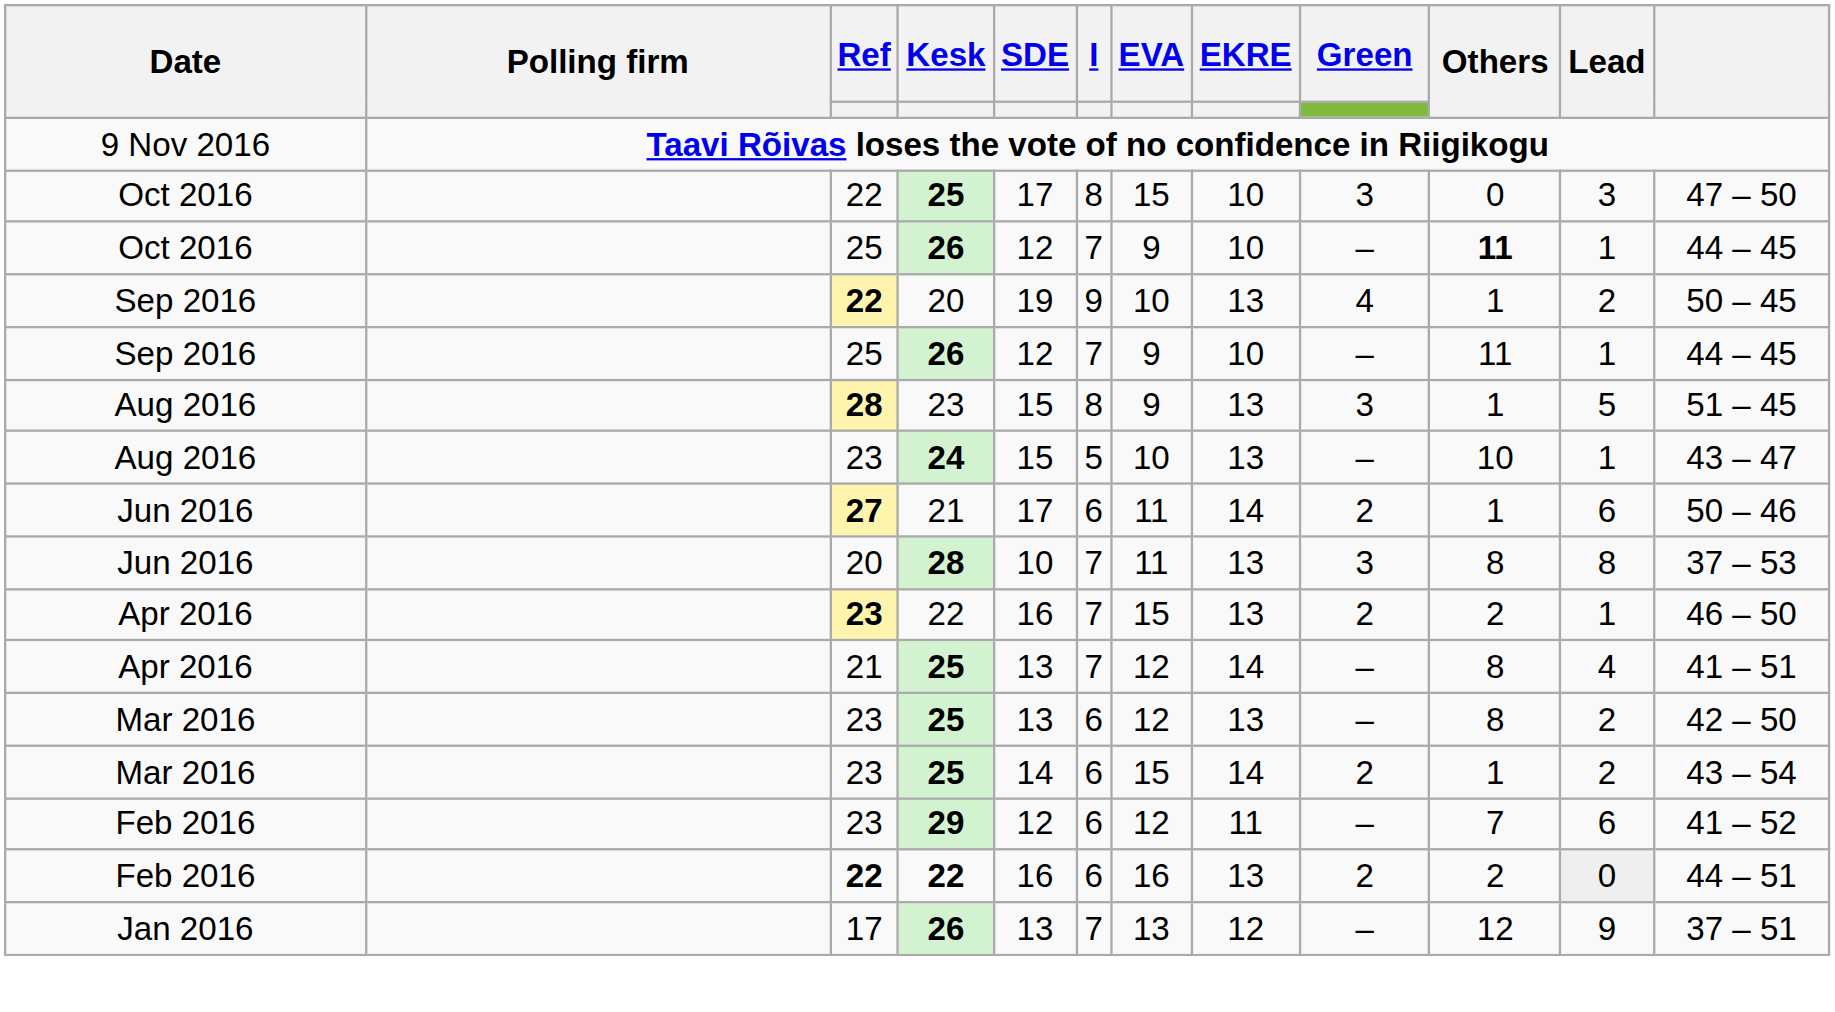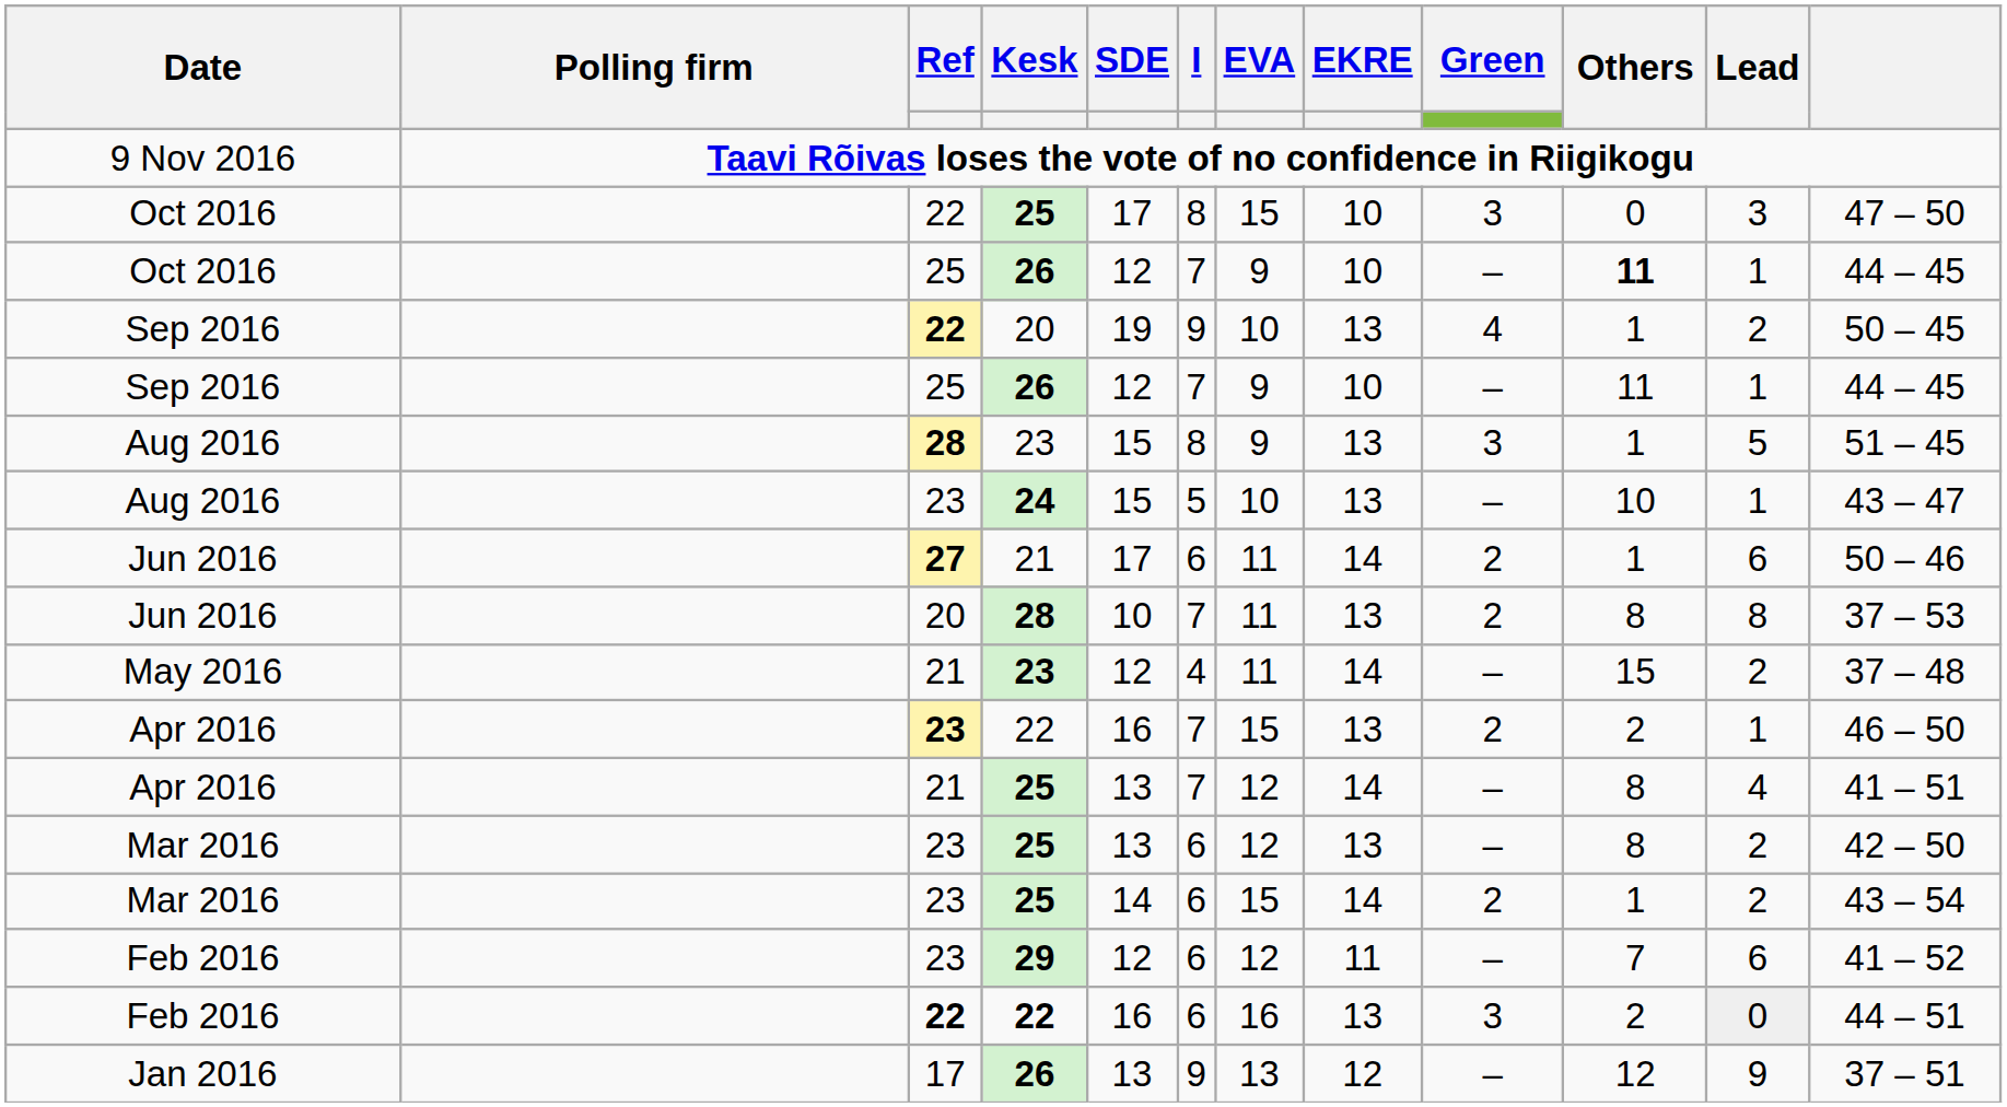Jun 2016 / 28 | Green: 3 -> 2
+ row: May 2016 | 21 | 23 | 12 | 4 | 11 | 14 | – | 15 | 2 | 37 – 48
Feb 2016 / 22 | Green: 2 -> 3
Jan 2016 | I: 7 -> 9
